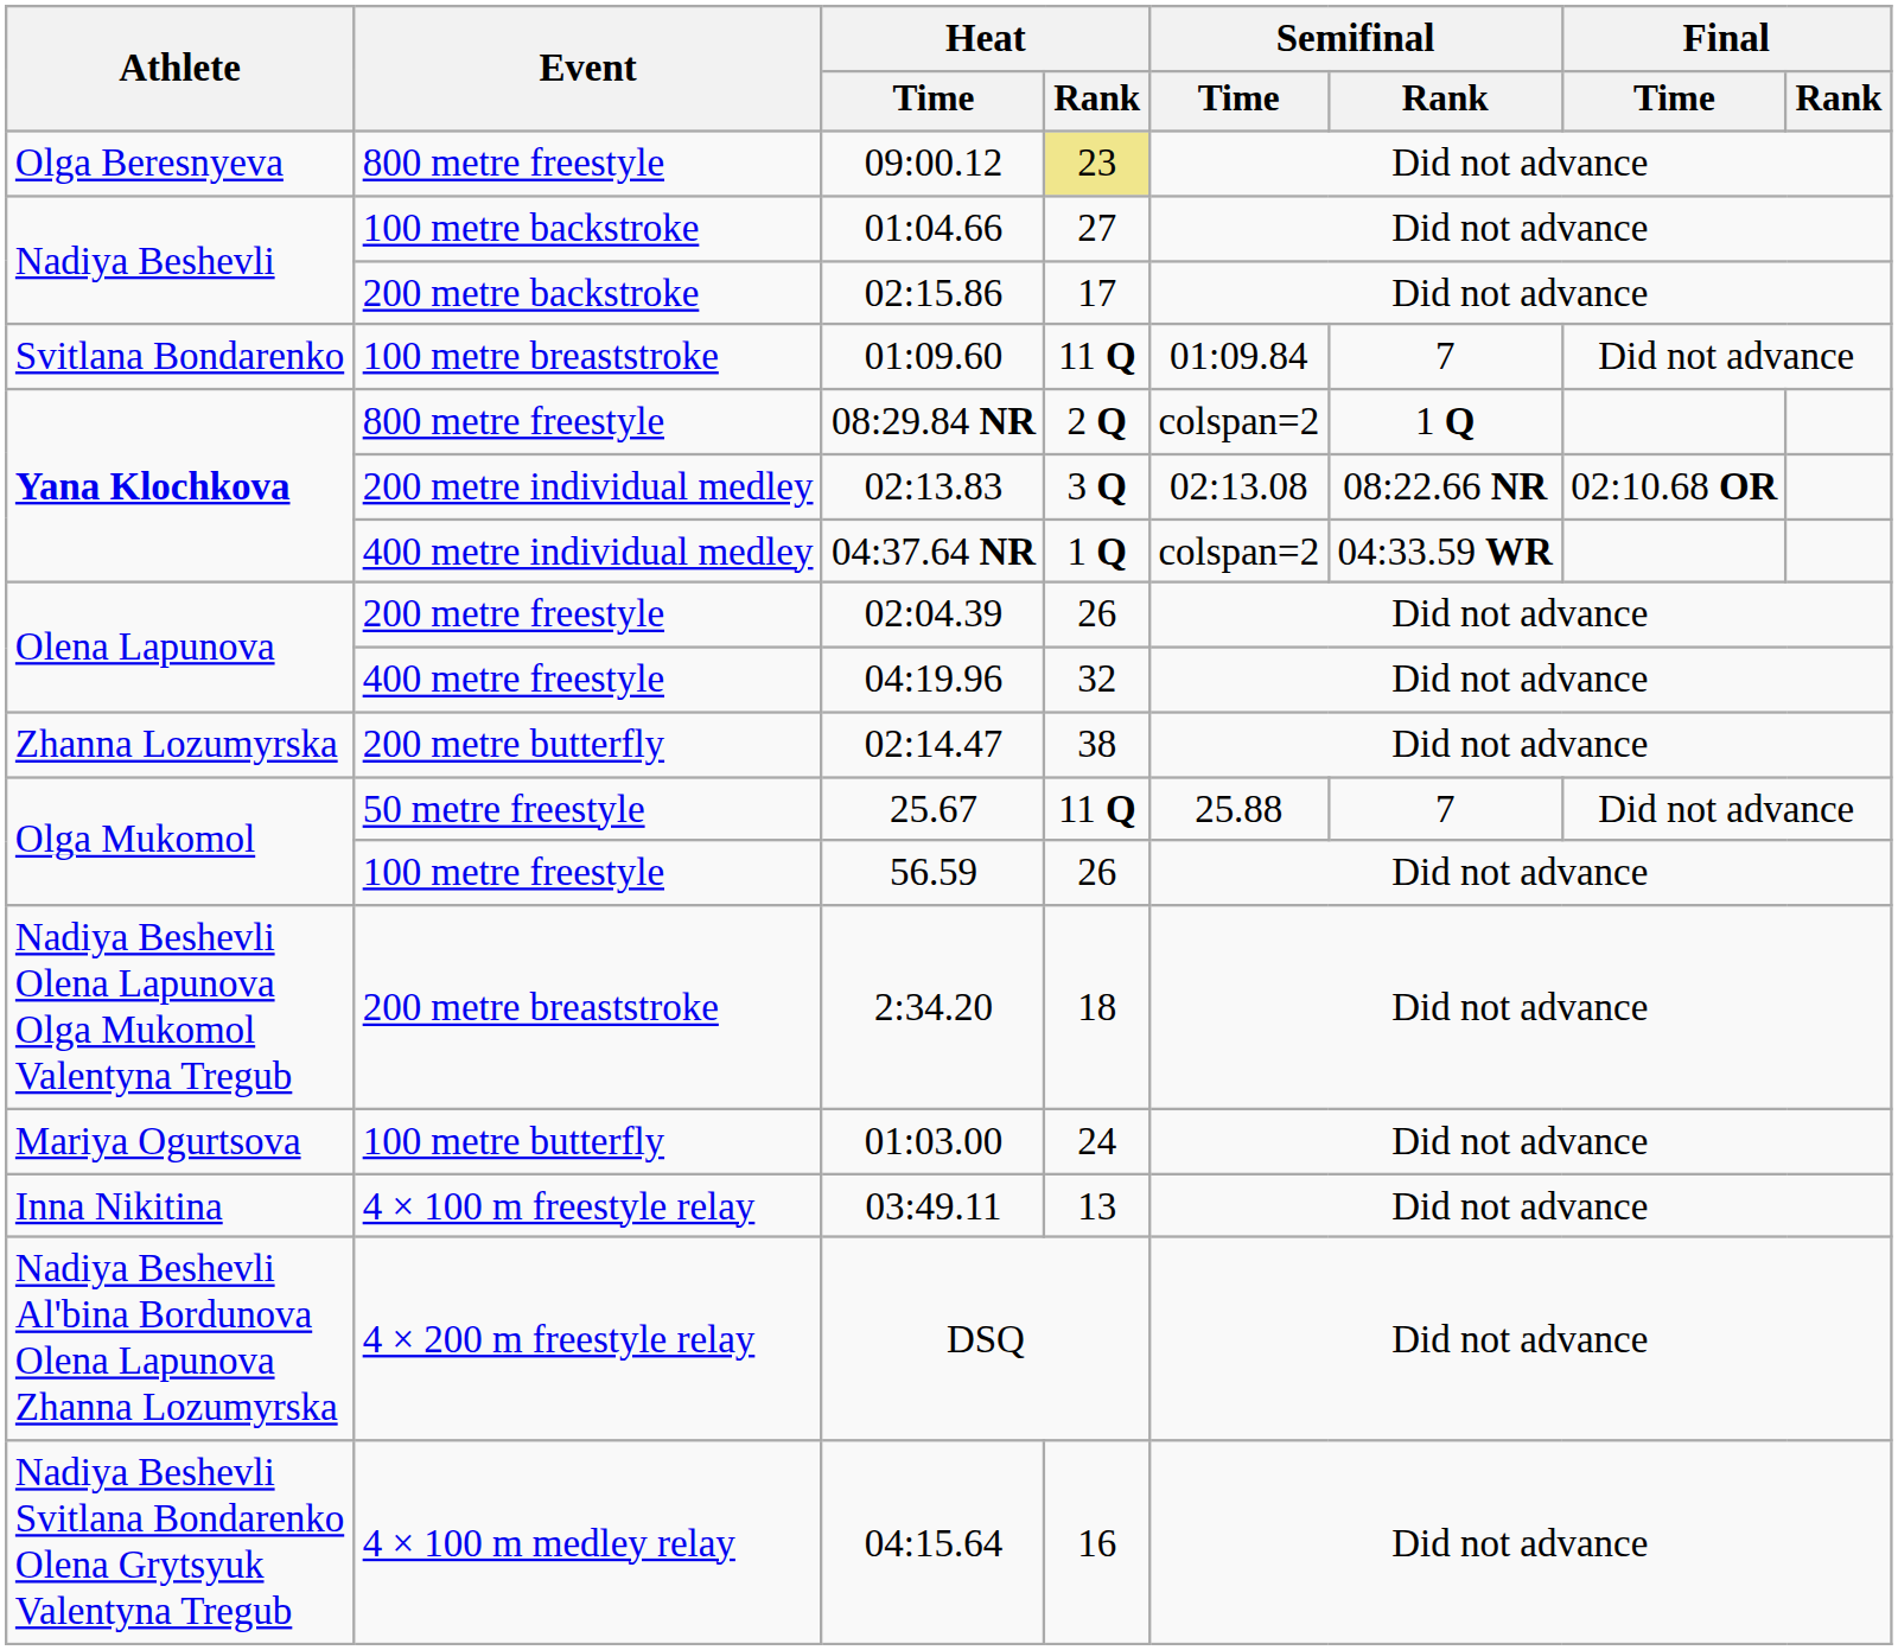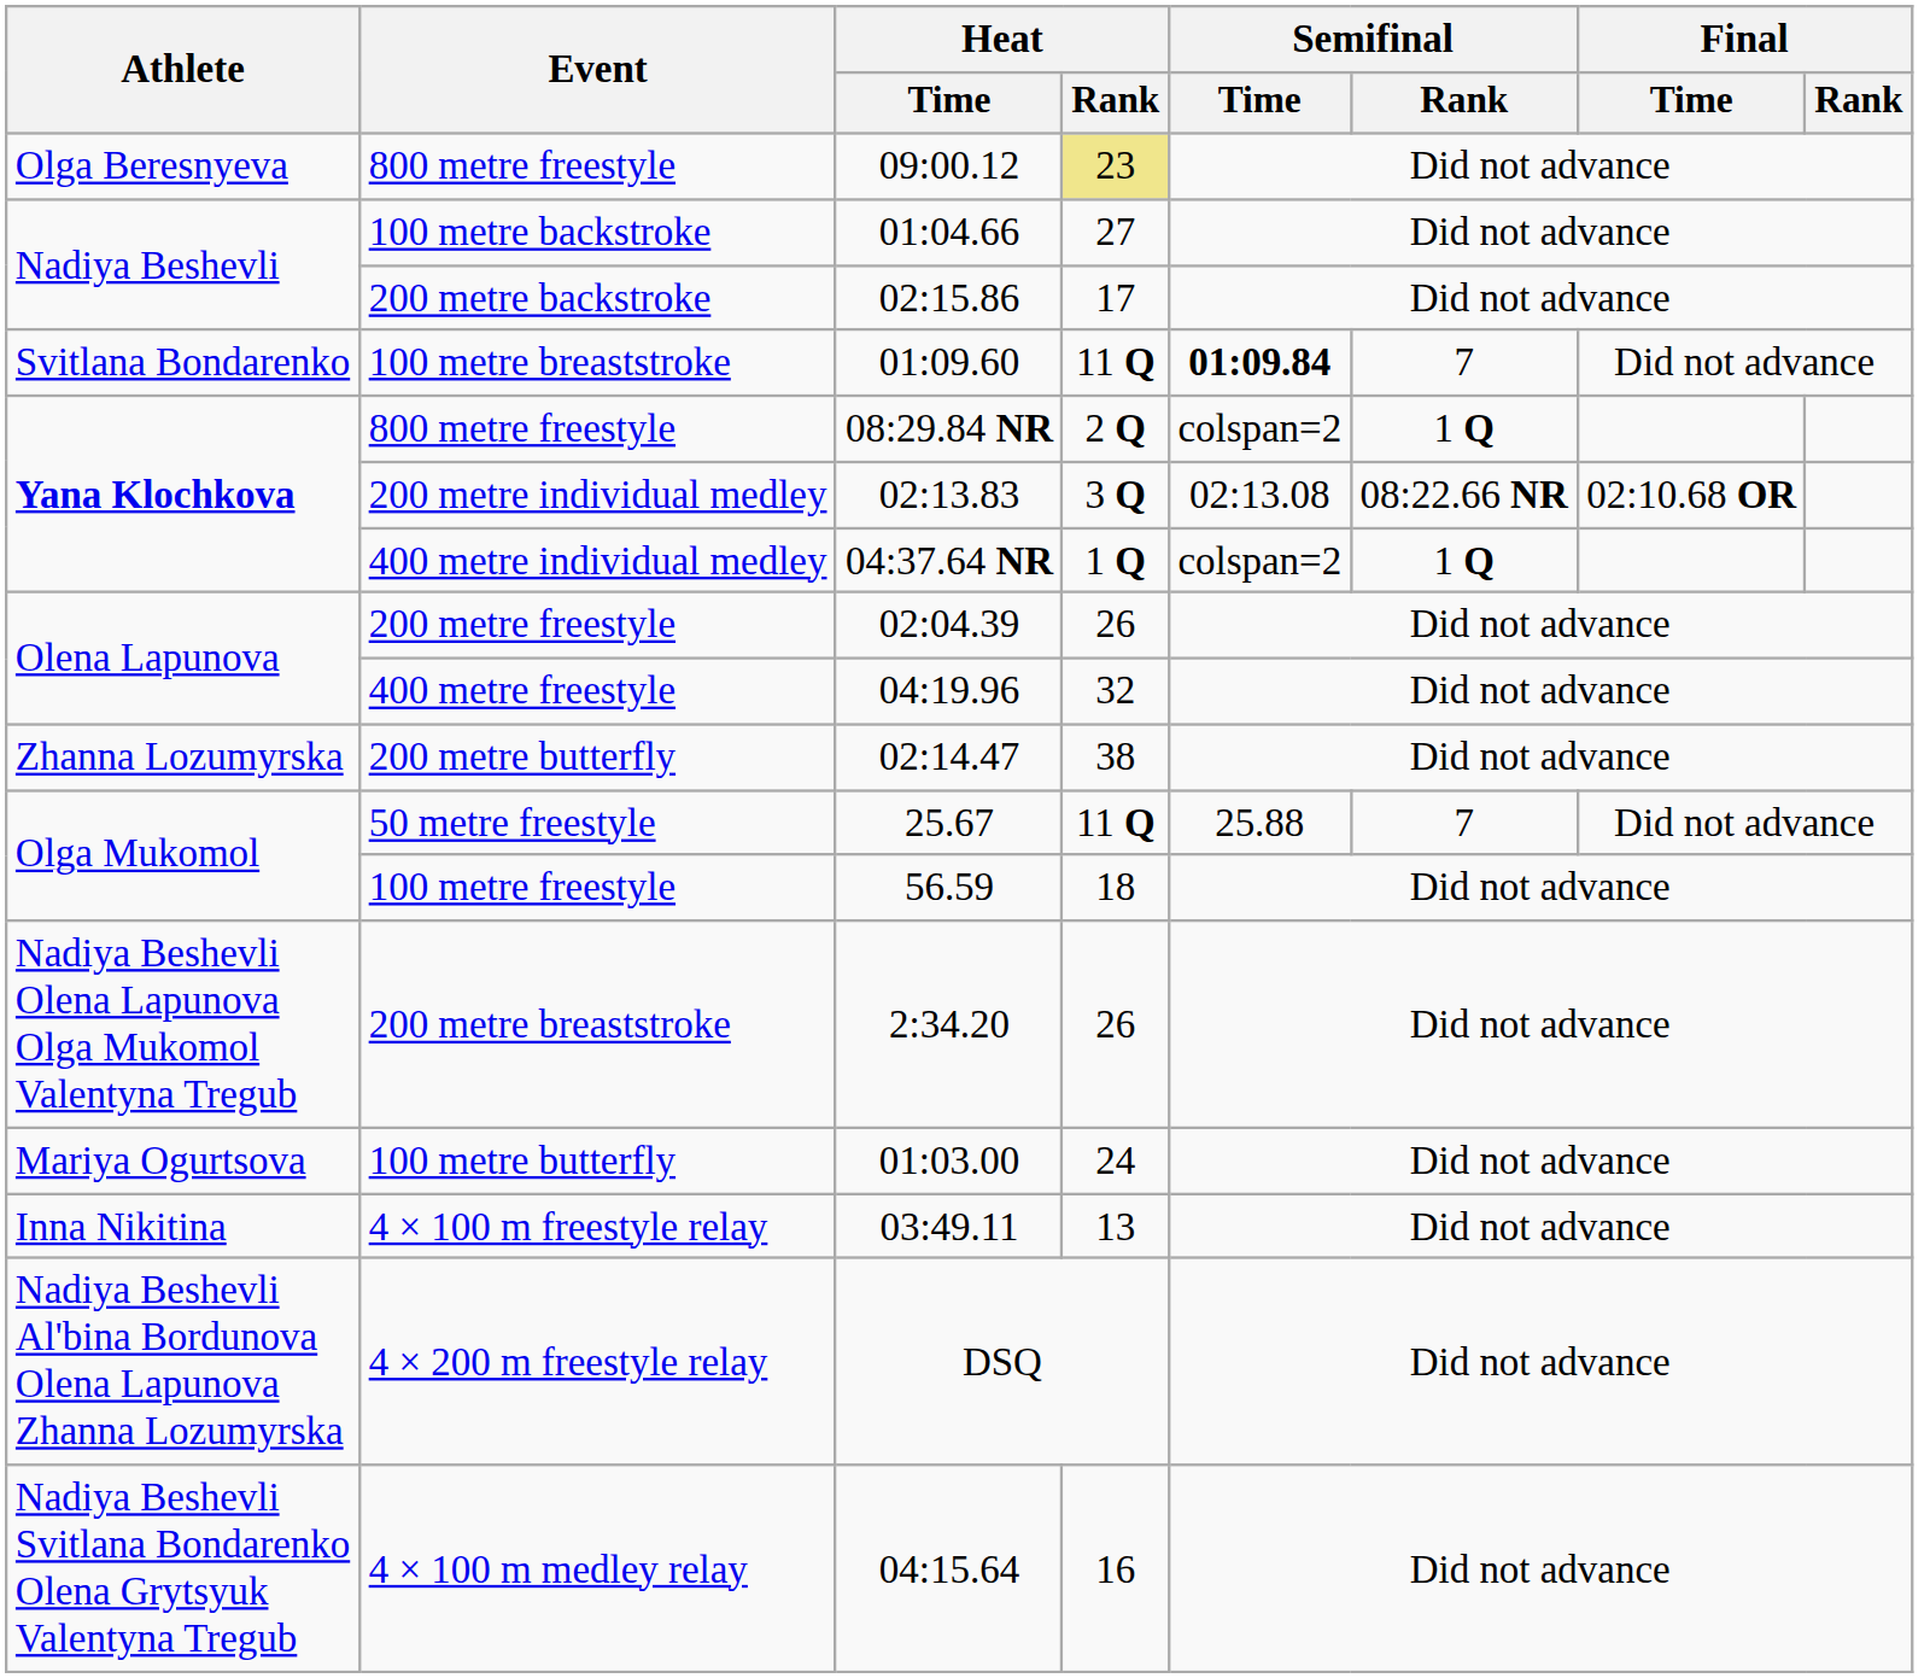100 metre breaststroke | Semifinal / Time: normal -> bold
400 metre individual medley | Semifinal / Rank: 04:33.59 WR -> 1 Q
100 metre freestyle | Heat / Rank: 26 -> 18
200 metre breaststroke | Heat / Rank: 18 -> 26
